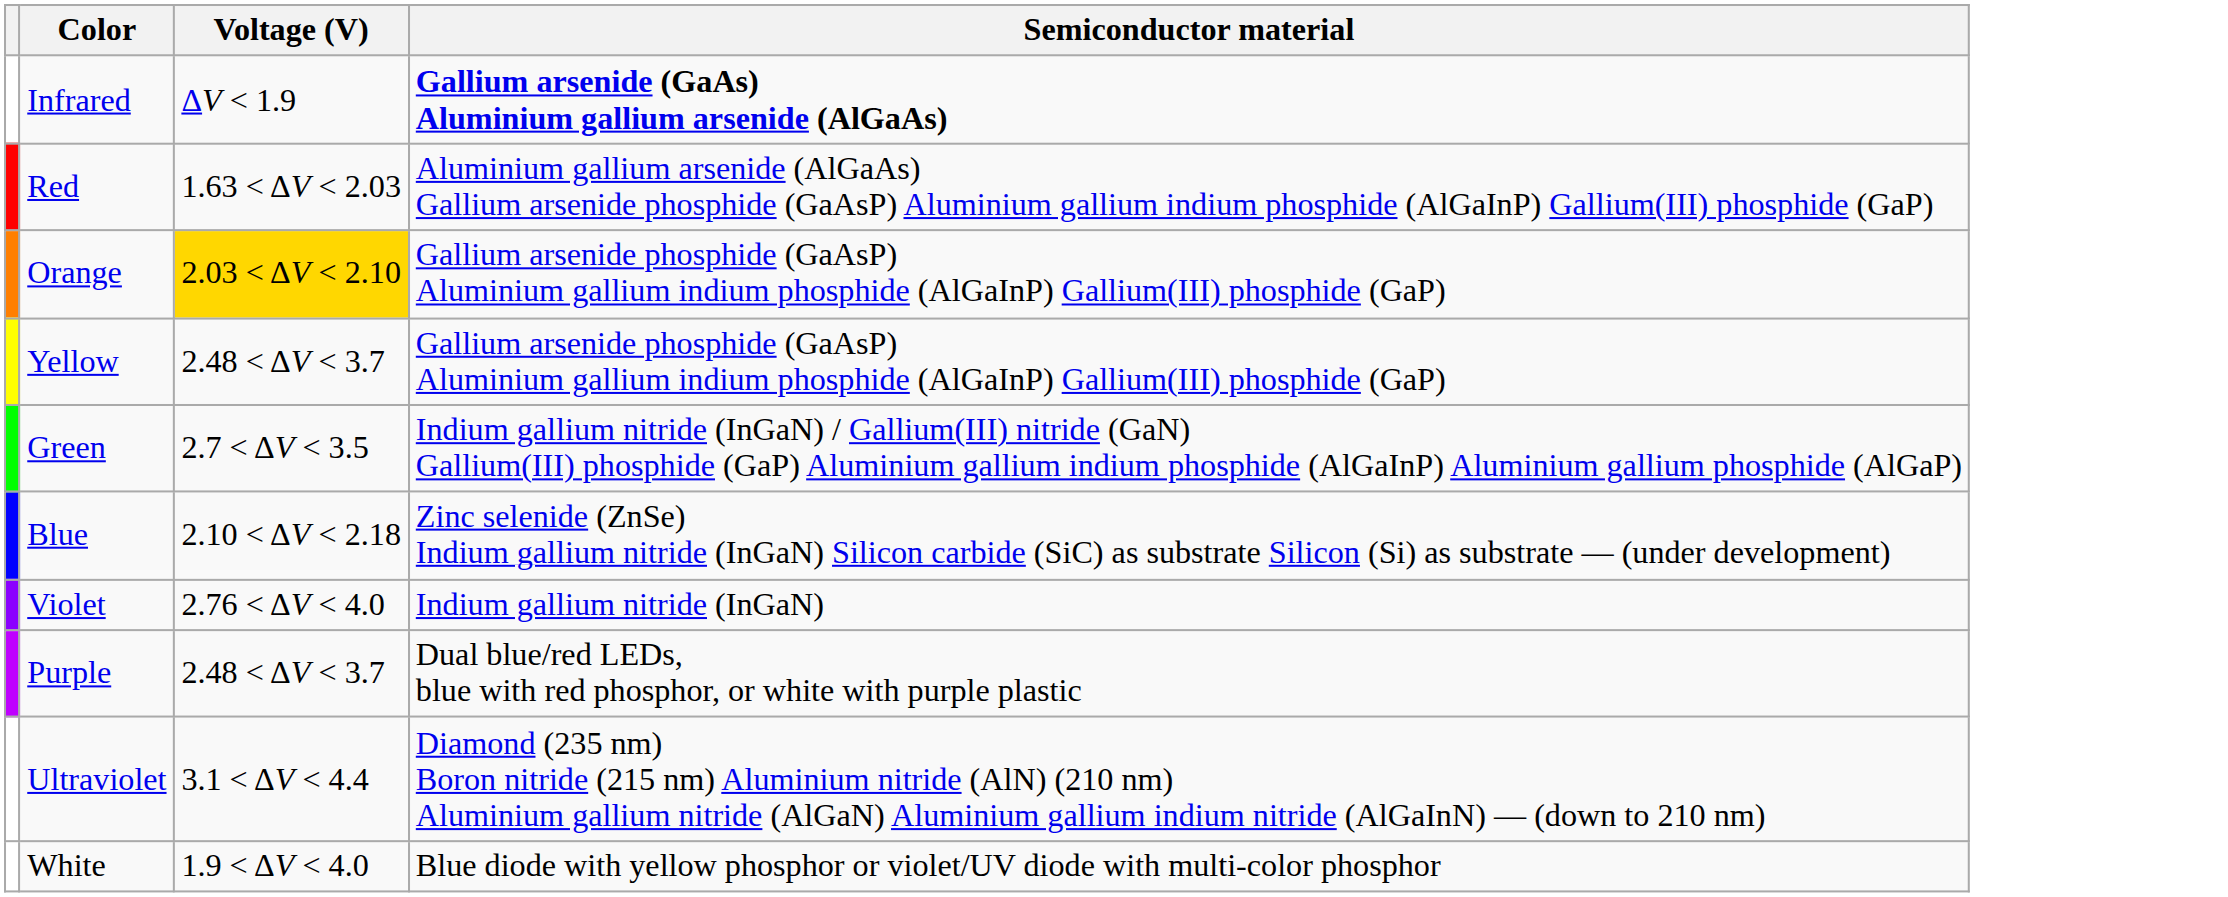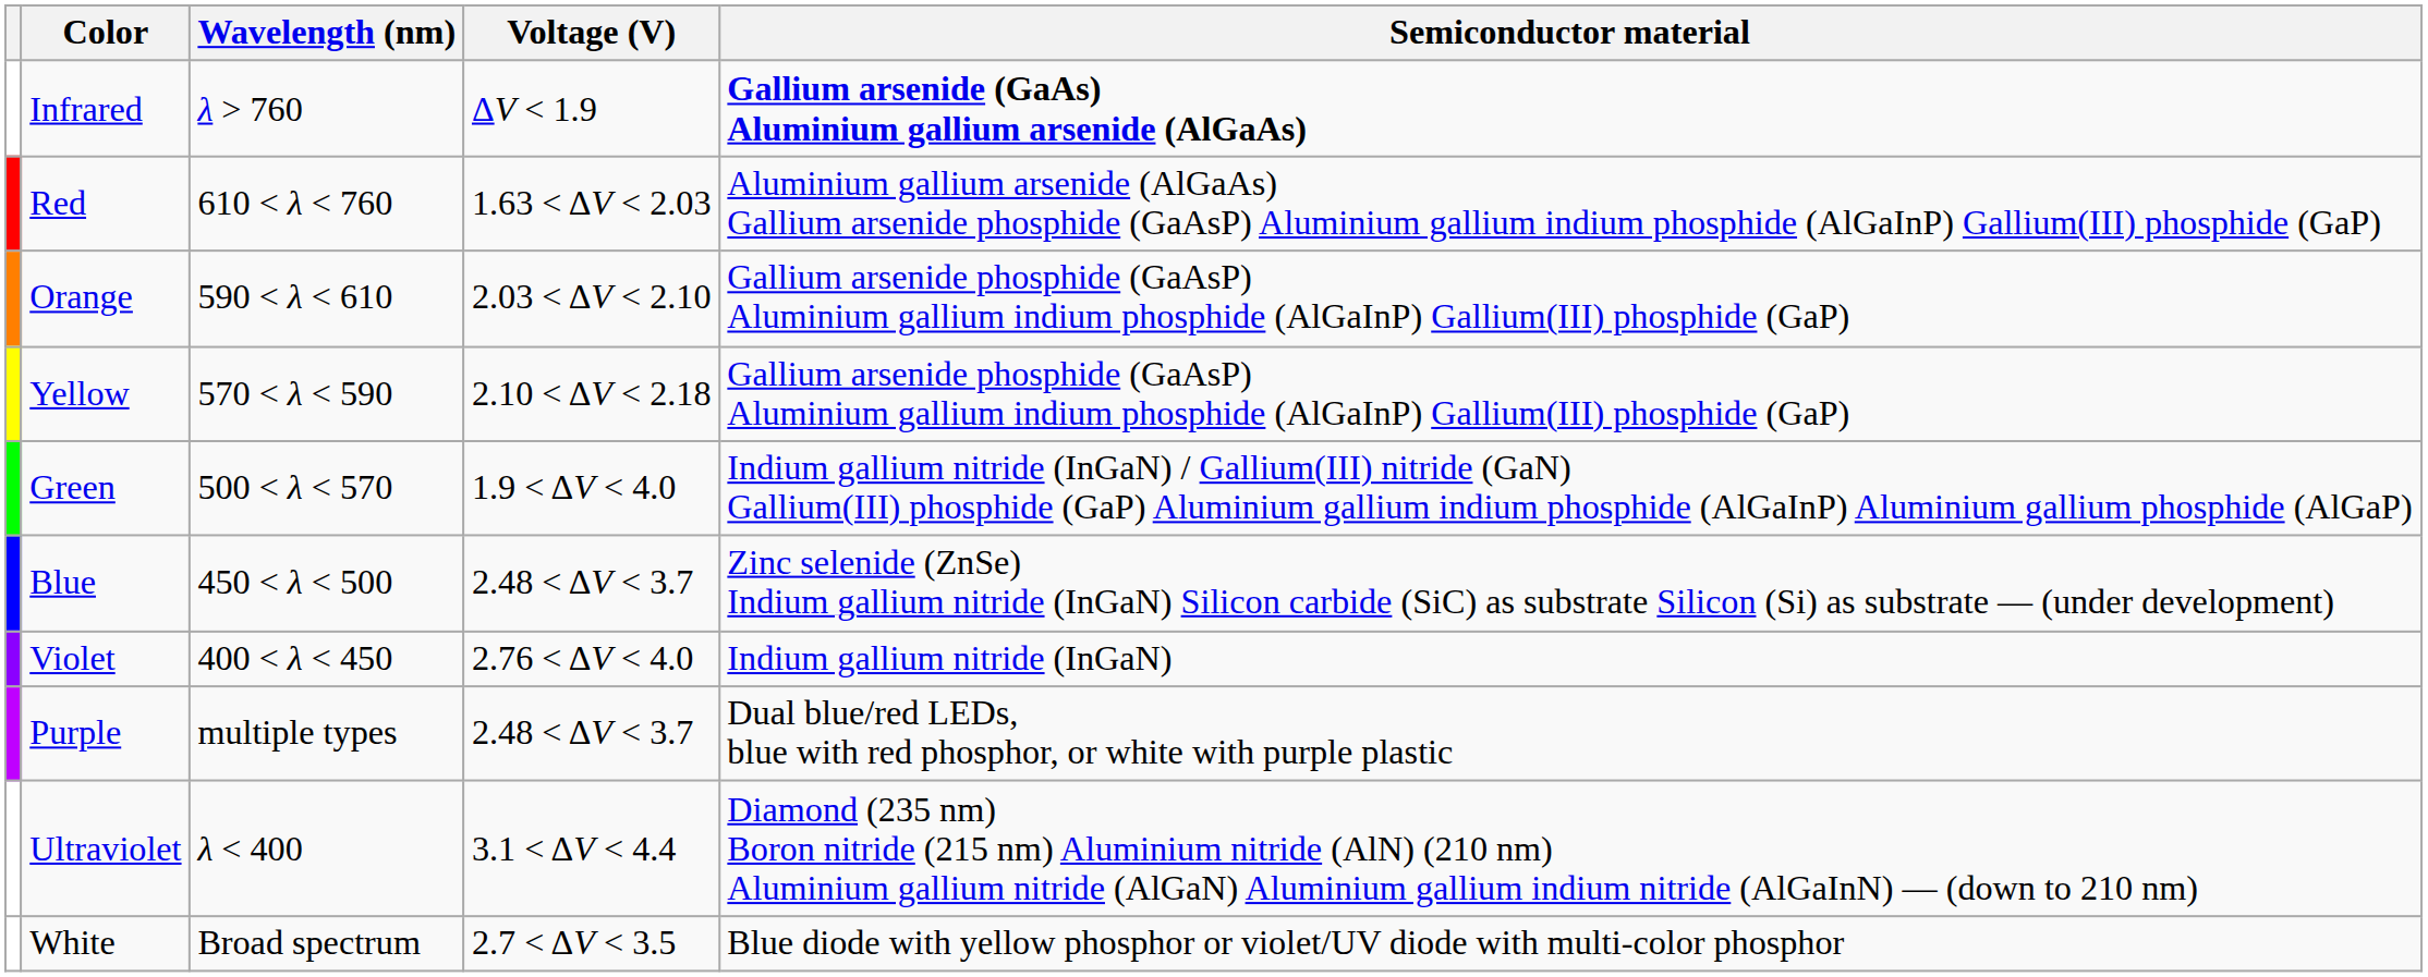+ column: Wavelength (nm) | λ > 760 | 610 < λ < 760 | 590 < λ < 610 | 570 < λ < 590 | 500 < λ < 570 | 450 < λ < 500 | 400 < λ < 450 | multiple types | λ < 400 | Broad spectrum
Orange | Voltage (V): gold background -> no background
Yellow | Voltage (V): 2.48 < ΔV < 3.7 -> 2.10 < ΔV < 2.18
Green | Voltage (V): 2.7 < ΔV < 3.5 -> 1.9 < ΔV < 4.0
Blue | Voltage (V): 2.10 < ΔV < 2.18 -> 2.48 < ΔV < 3.7
White | Voltage (V): 1.9 < ΔV < 4.0 -> 2.7 < ΔV < 3.5
